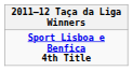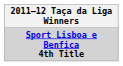row 2 | column 1: no background -> lightgrey background
